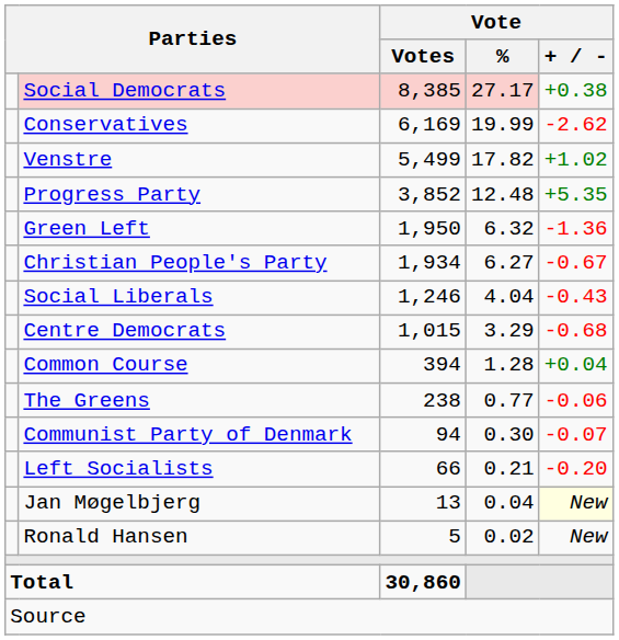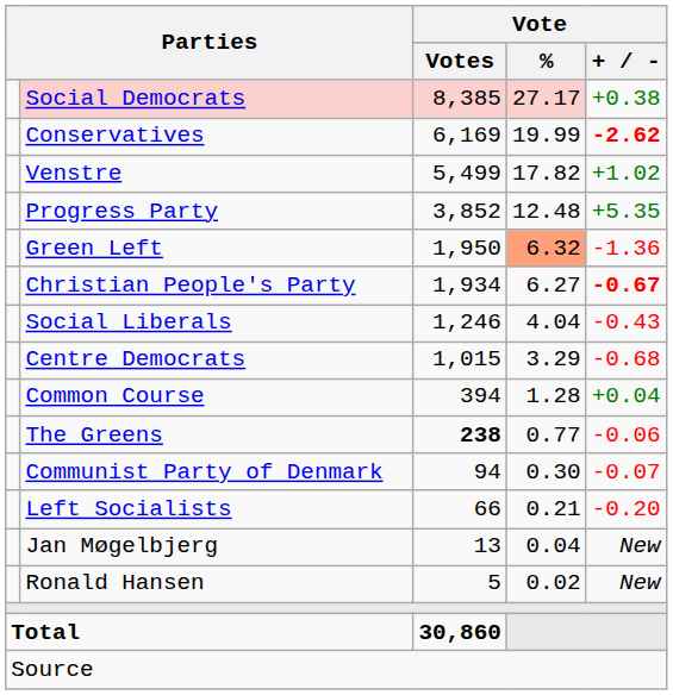Conservatives | Vote / + / -: normal -> bold
Green Left | Vote / %: no background -> lightsalmon background
Christian People's Party | Vote / + / -: normal -> bold
The Greens | Vote / Votes: normal -> bold
Jan Møgelbjerg | Vote / + / -: lightyellow background -> no background
